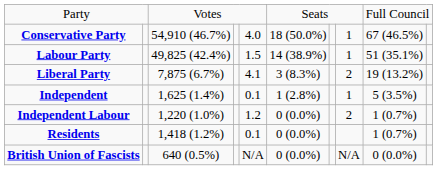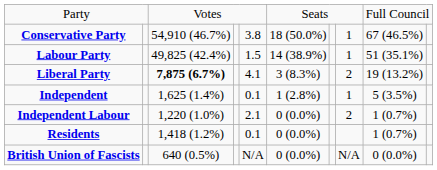Conservative Party | column 5: 4.0 -> 3.8
Liberal Party | column 3: normal -> bold
Independent Labour | column 5: 1.2 -> 2.1
